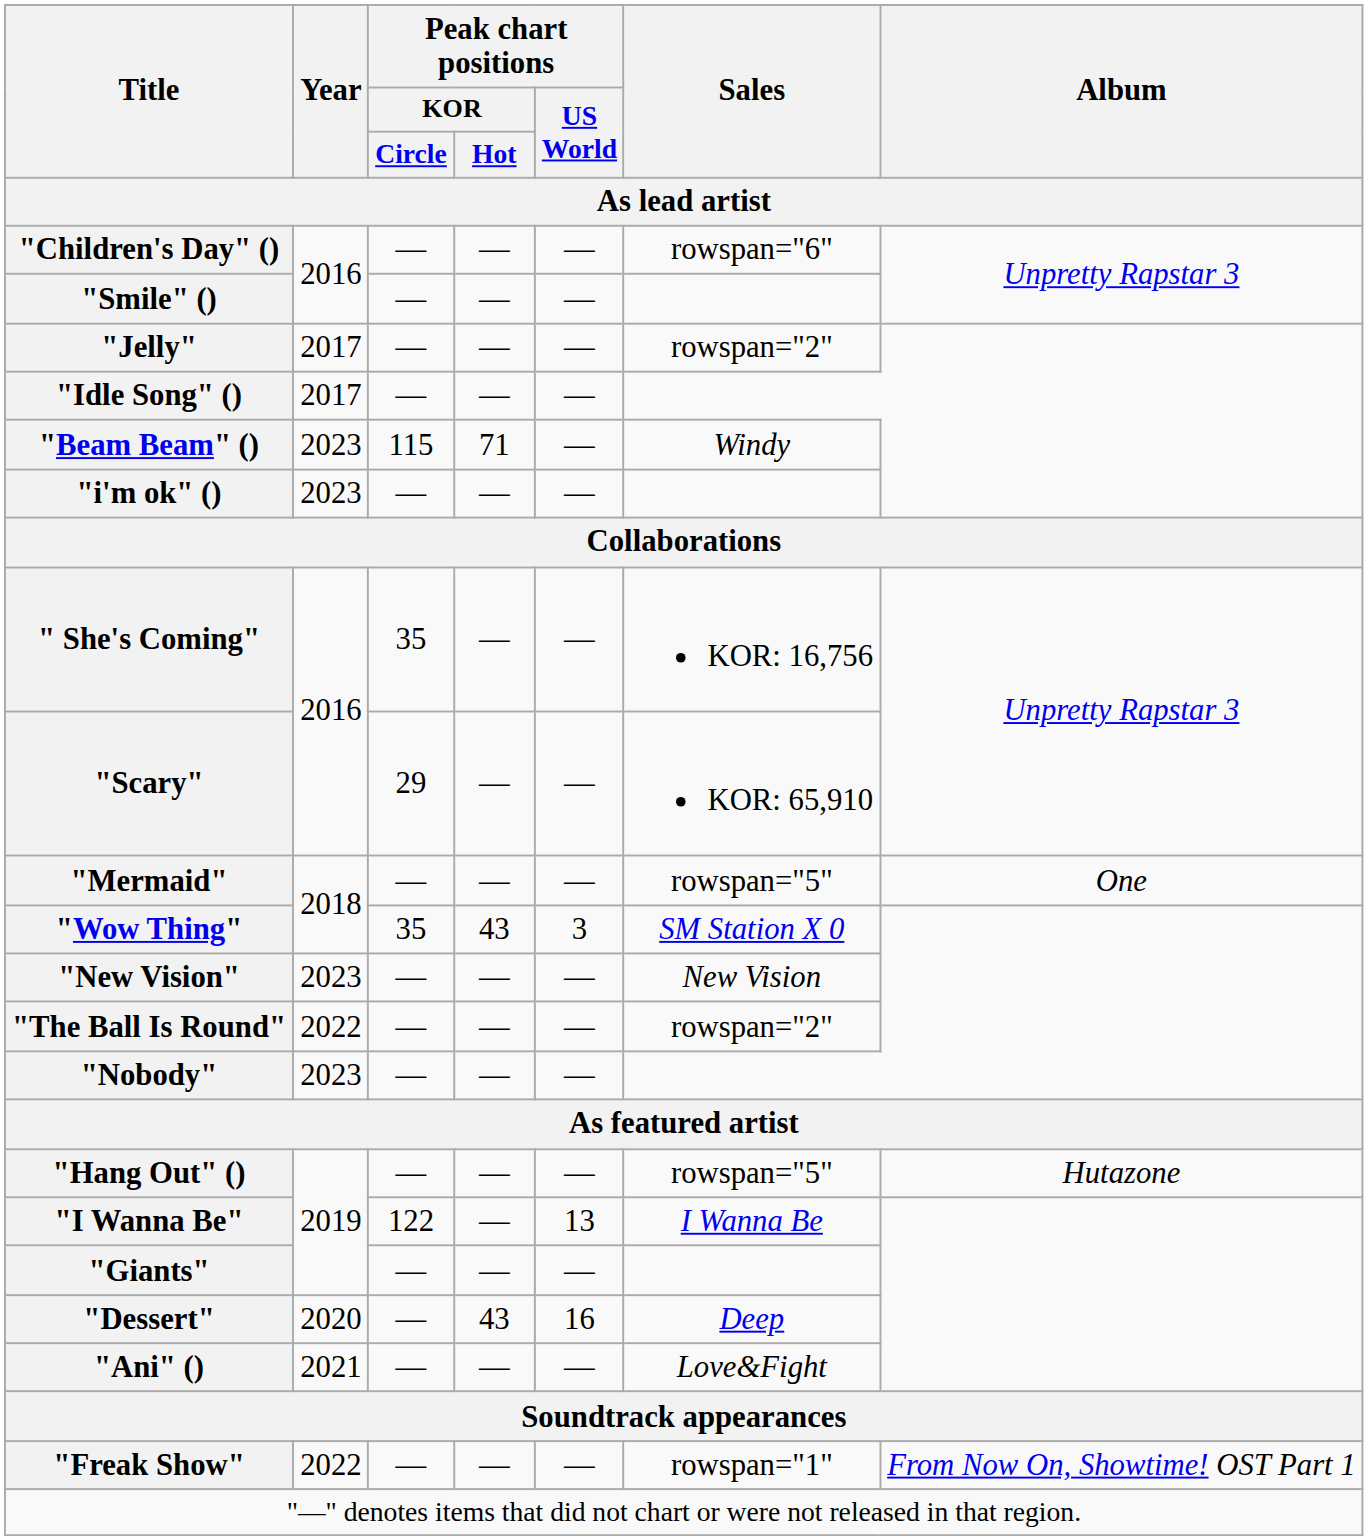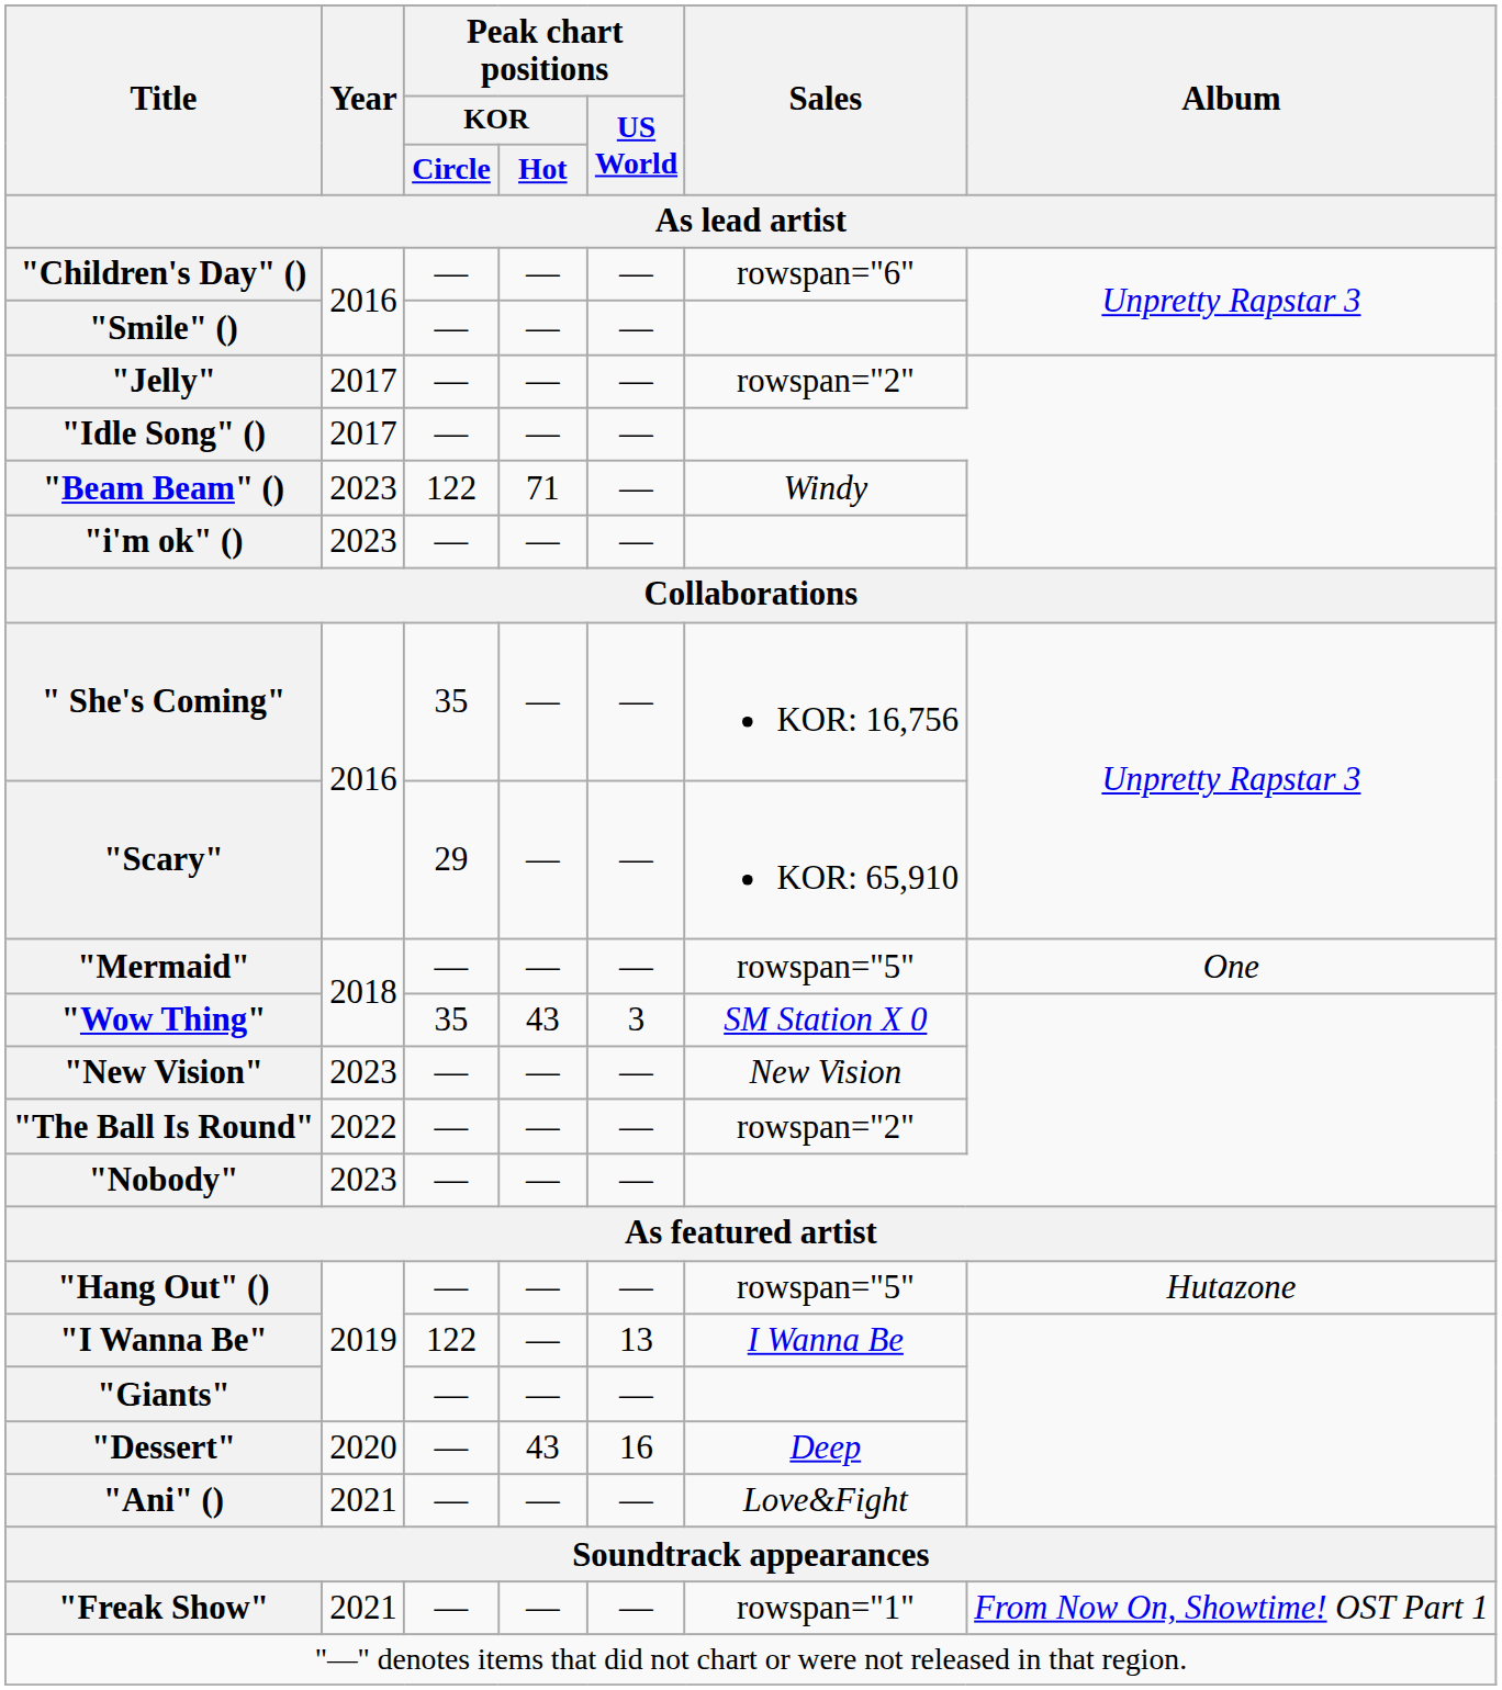"Beam Beam" () | Peak chart positions / KOR / Circle / As lead artist: 115 -> 122
"Freak Show" | Year / As lead artist: 2022 -> 2021
